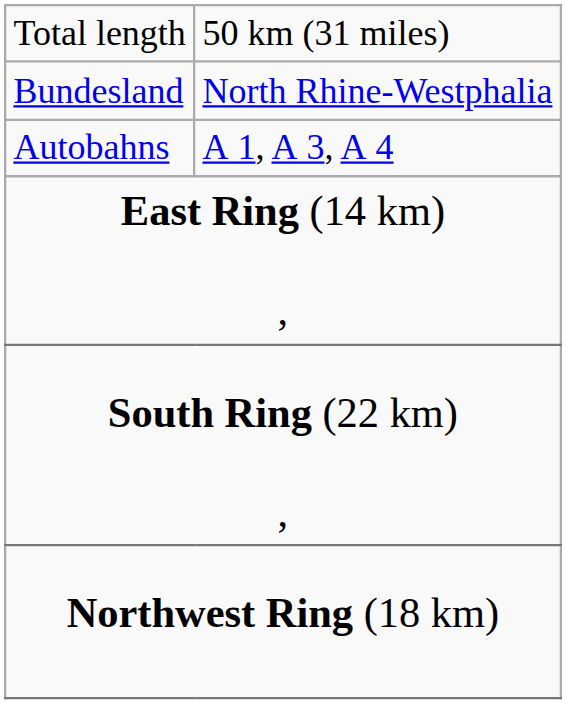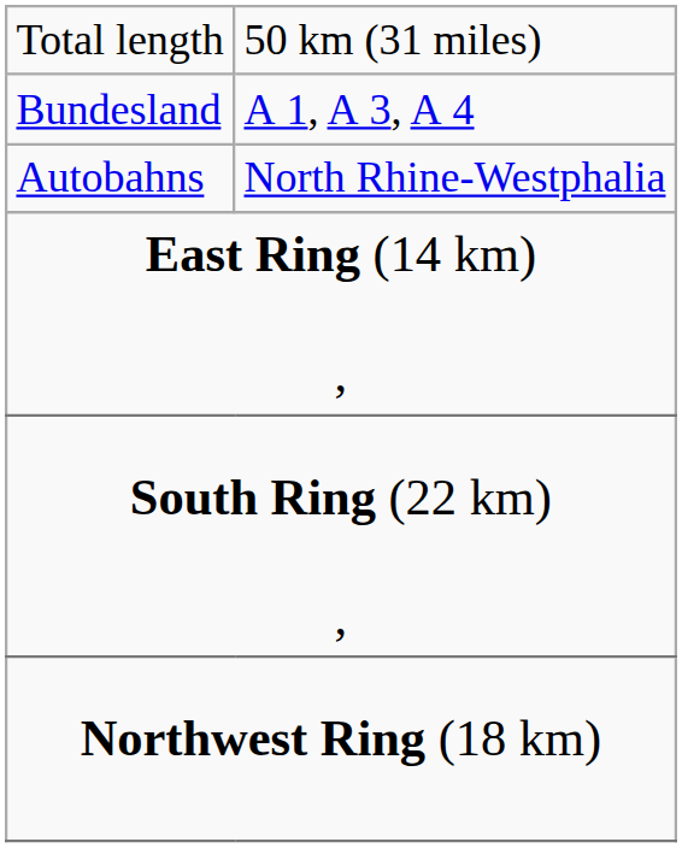Bundesland | column 2: North Rhine-Westphalia -> A 1, A 3, A 4
Autobahns | column 2: A 1, A 3, A 4 -> North Rhine-Westphalia
